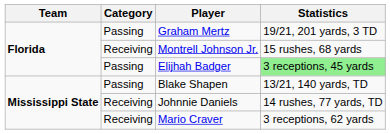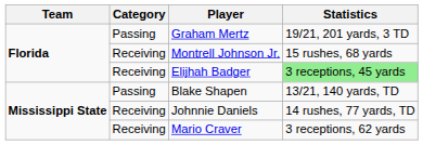Elijhah Badger | Category: Passing -> Receiving
